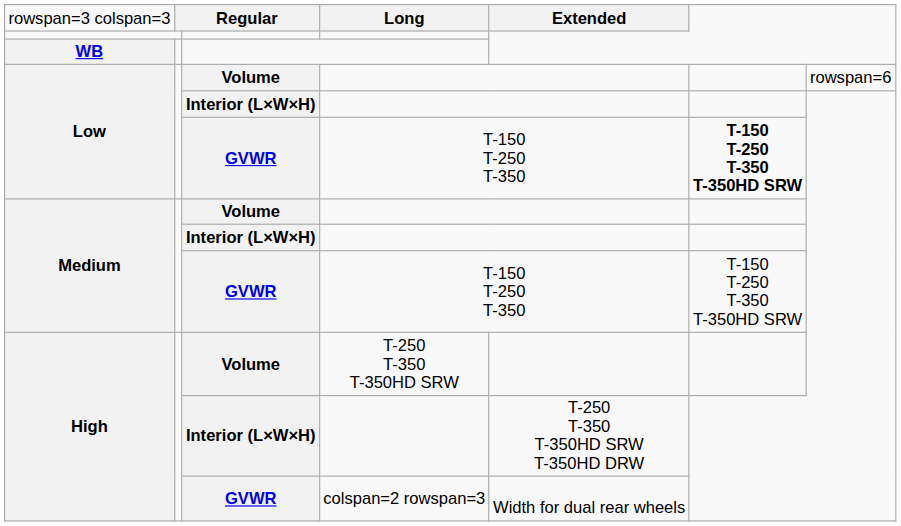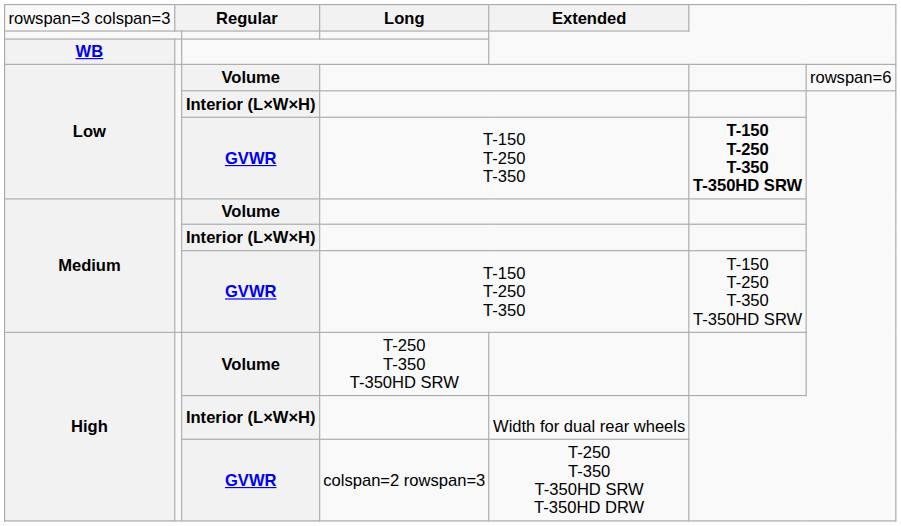High / Interior (L×W×H) | column 5: T-250 T-350 T-350HD SRW T-350HD DRW -> Width for dual rear wheels
High / GVWR | column 5: Width for dual rear wheels -> T-250 T-350 T-350HD SRW T-350HD DRW
